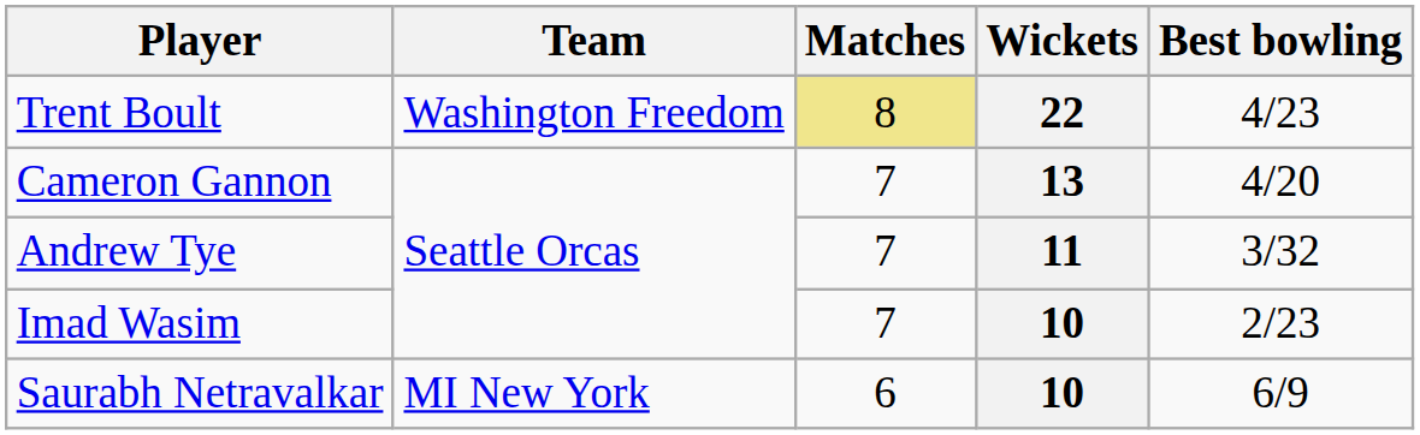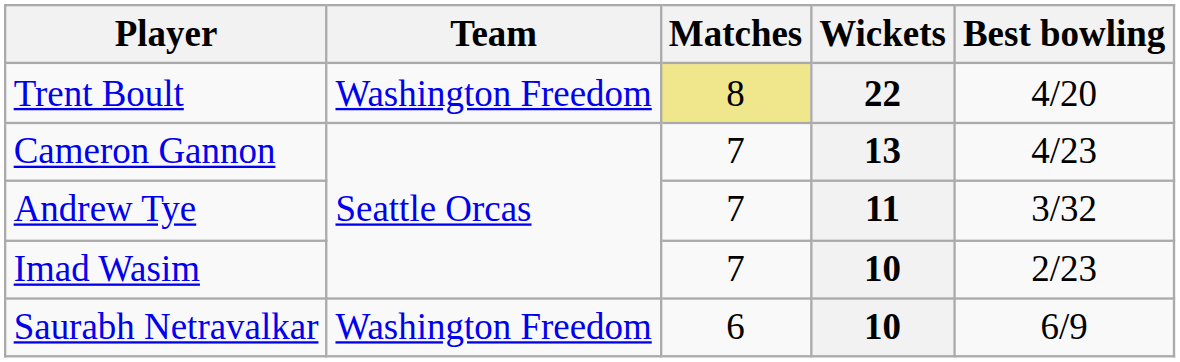Trent Boult | Best bowling: 4/23 -> 4/20
Cameron Gannon | Best bowling: 4/20 -> 4/23
Saurabh Netravalkar | Team: MI New York -> Washington Freedom
